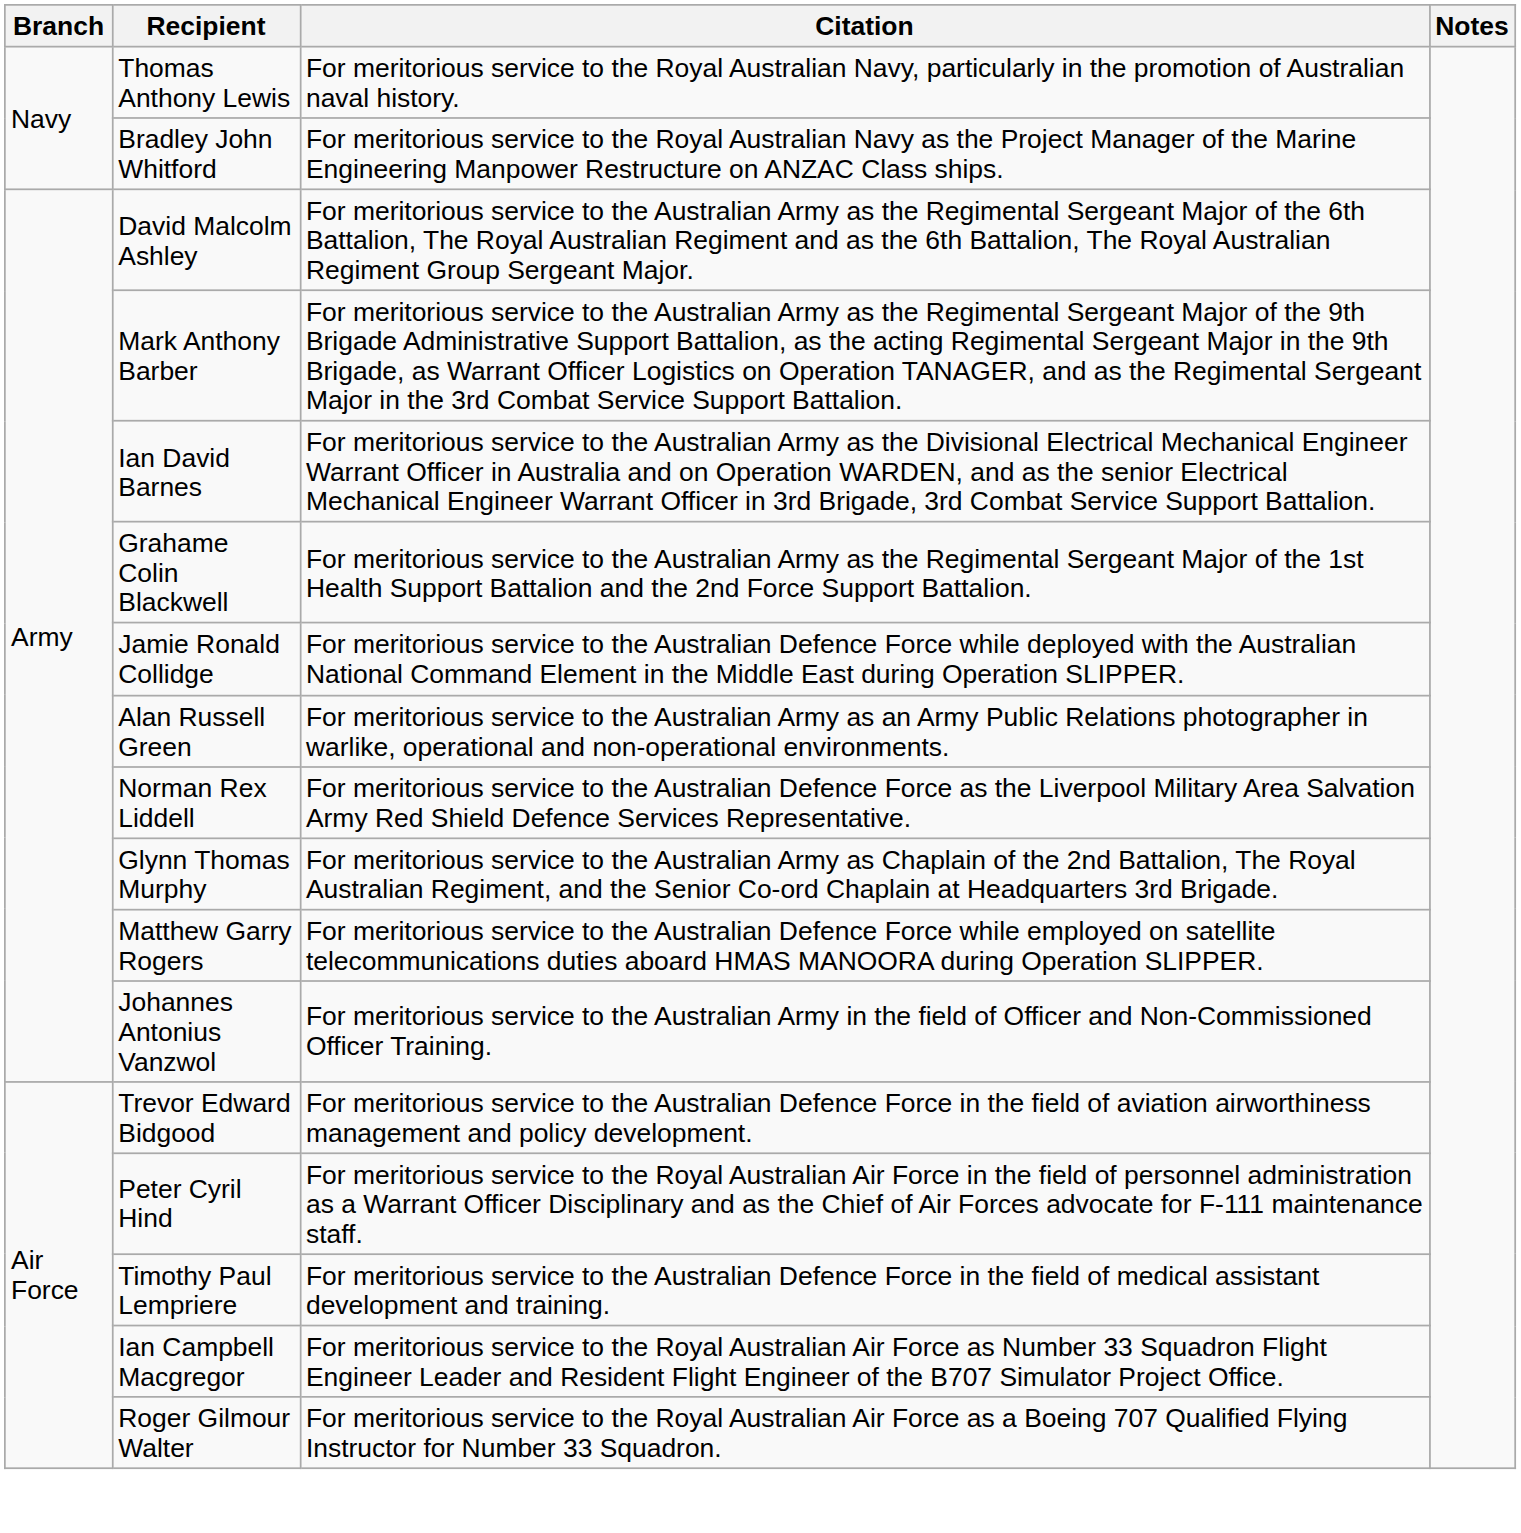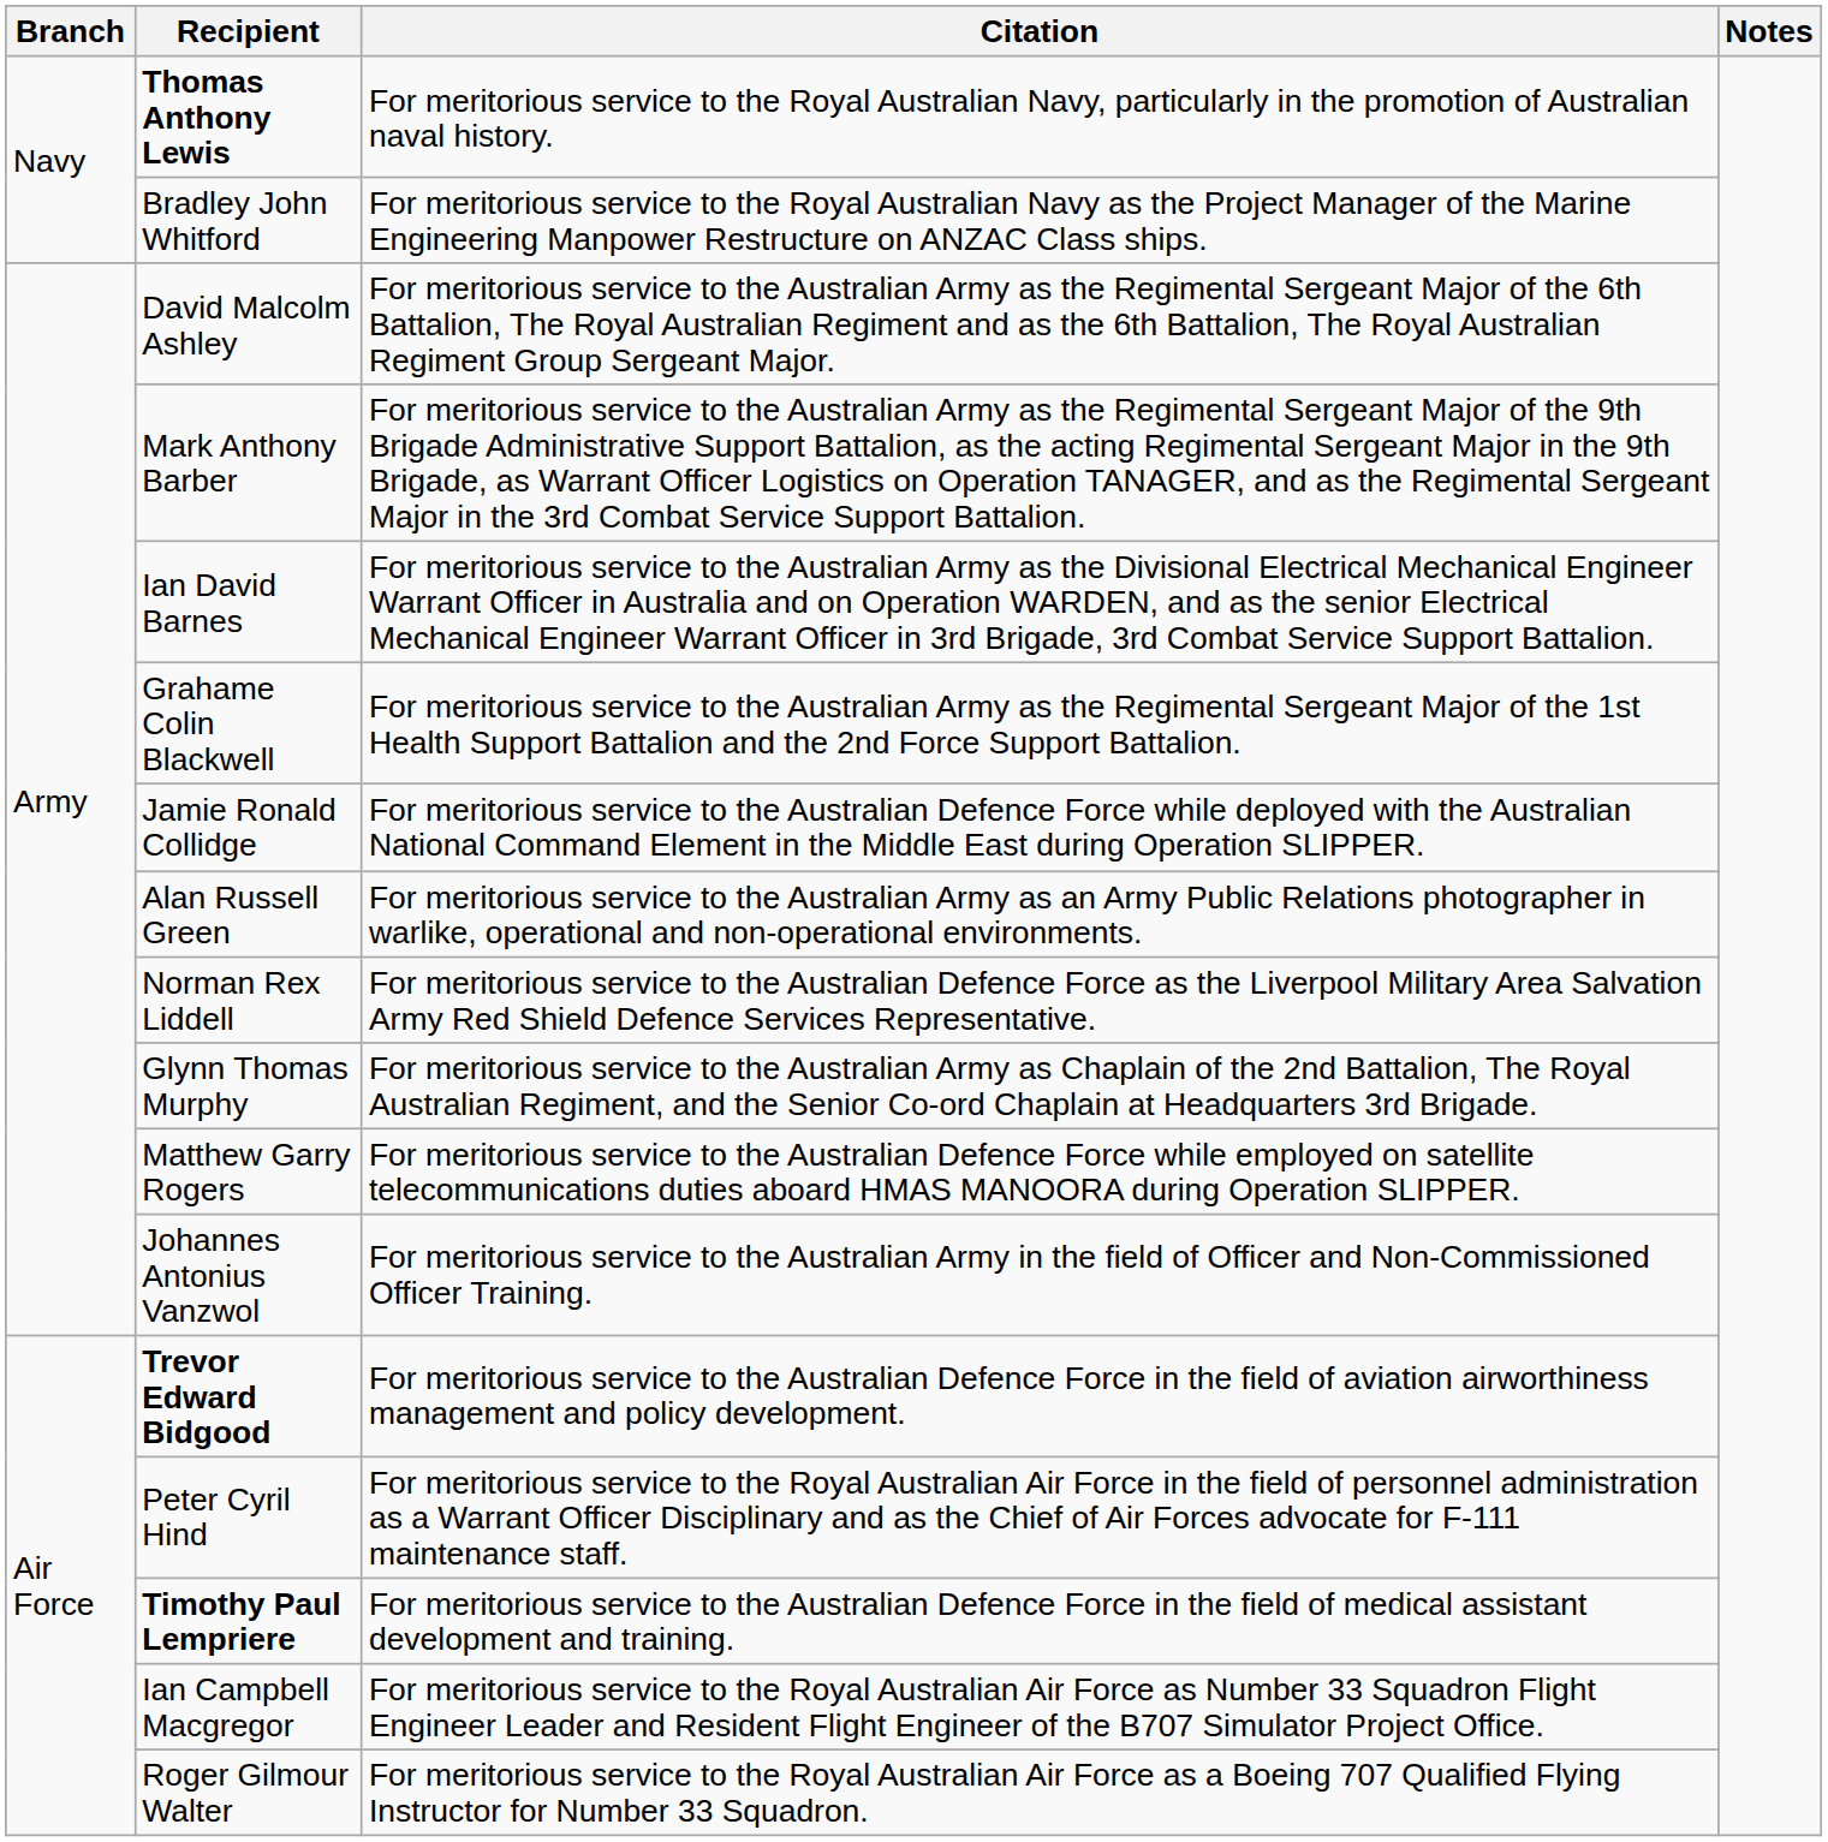Thomas Anthony Lewis | Recipient: normal -> bold
Trevor Edward Bidgood | Recipient: normal -> bold
Timothy Paul Lempriere | Recipient: normal -> bold
